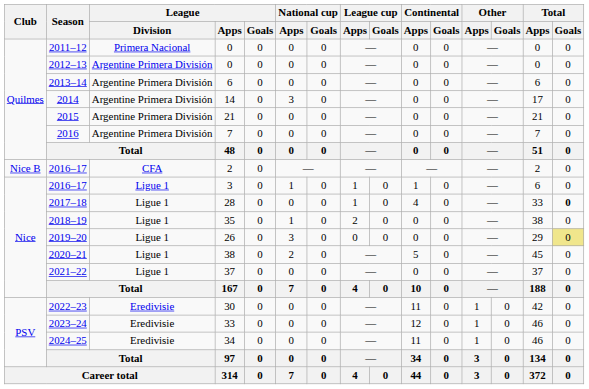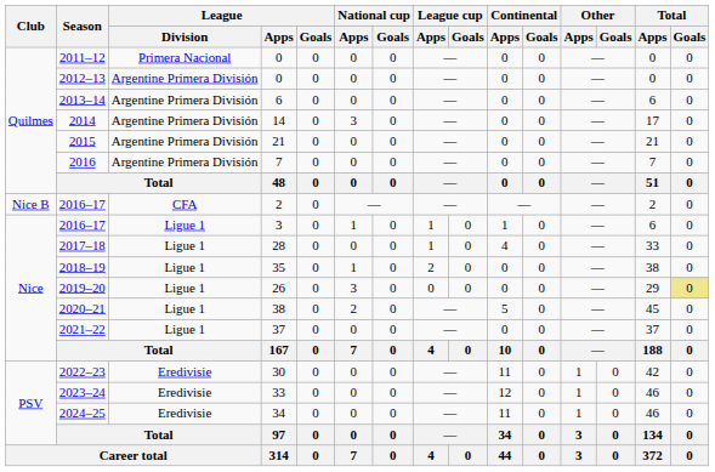2017–18 | Total / Goals: bold -> normal
